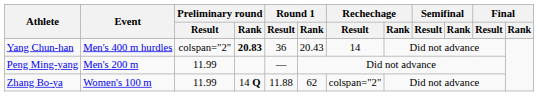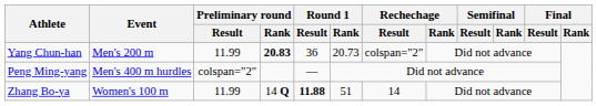Yang Chun-han | Event: Men's 400 m hurdles -> Men's 200 m
Yang Chun-han | Preliminary round / Result: colspan="2" -> 11.99
Yang Chun-han | Round 1 / Rank: 20.43 -> 20.73
Yang Chun-han | Rechechage / Result: 14 -> colspan="2"
Peng Ming-yang | Event: Men's 200 m -> Men's 400 m hurdles
Peng Ming-yang | Preliminary round / Result: 11.99 -> colspan="2"
Zhang Bo-ya | Round 1 / Result: normal -> bold
Zhang Bo-ya | Round 1 / Rank: 62 -> 51
Zhang Bo-ya | Rechechage / Result: colspan="2" -> 14
